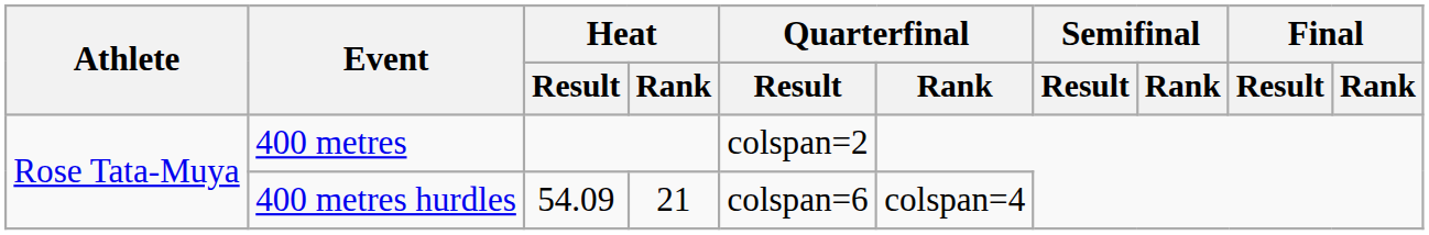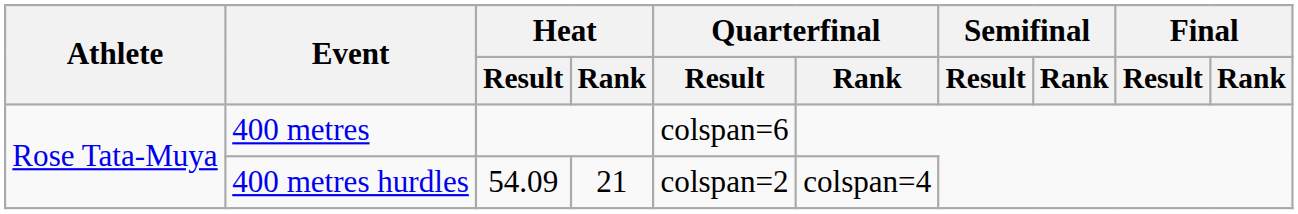400 metres | Quarterfinal / Result: colspan=2 -> colspan=6
400 metres hurdles | Quarterfinal / Result: colspan=6 -> colspan=2
